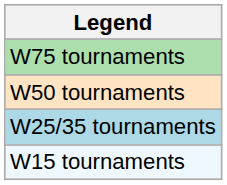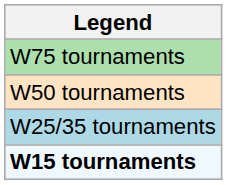row 5 | column 1: normal -> bold
